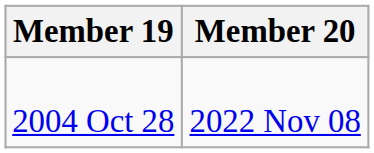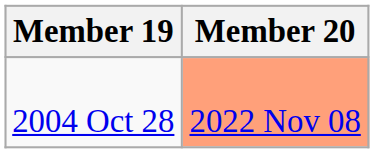2004 Oct 28 | Member 20: no background -> lightsalmon background
